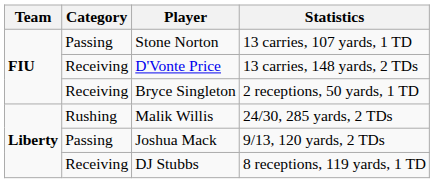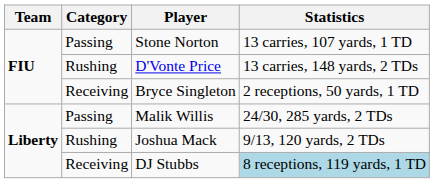D'Vonte Price | Category: Receiving -> Rushing
Malik Willis | Category: Rushing -> Passing
Joshua Mack | Category: Passing -> Rushing
DJ Stubbs | Statistics: no background -> lightblue background
